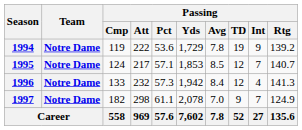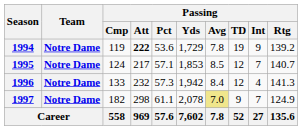1994 | Passing / Att: normal -> bold
1997 | Passing / Avg: no background -> khaki background
